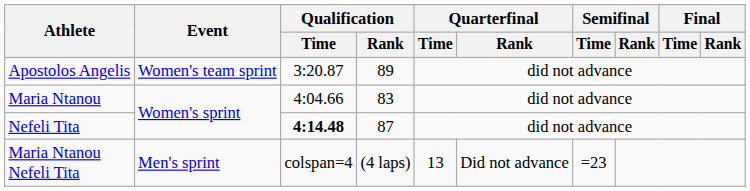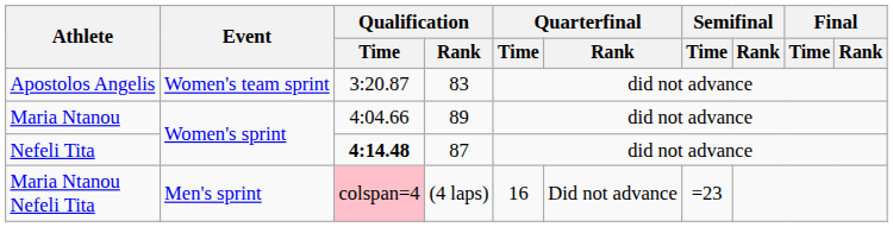Apostolos Angelis | Qualification / Rank: 89 -> 83
Maria Ntanou | Qualification / Rank: 83 -> 89
Maria Ntanou Nefeli Tita | Qualification / Time: no background -> pink background
Maria Ntanou Nefeli Tita | Quarterfinal / Time: 13 -> 16
